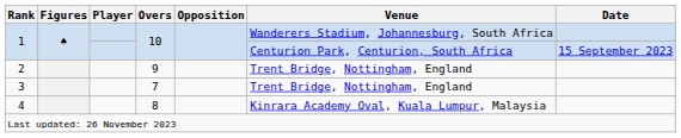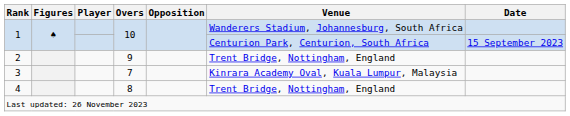3 | Venue: Trent Bridge, Nottingham, England -> Kinrara Academy Oval, Kuala Lumpur, Malaysia
4 | Venue: Kinrara Academy Oval, Kuala Lumpur, Malaysia -> Trent Bridge, Nottingham, England
